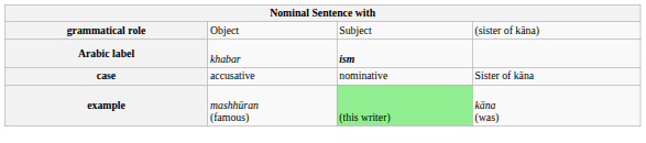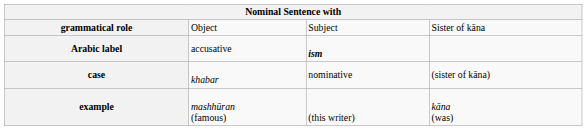grammatical role | column 4: (sister of kāna) -> Sister of kāna
Arabic label | column 2: khabar -> accusative
case | column 2: accusative -> khabar
case | column 4: Sister of kāna -> (sister of kāna)
example | column 3: lightgreen background -> no background
